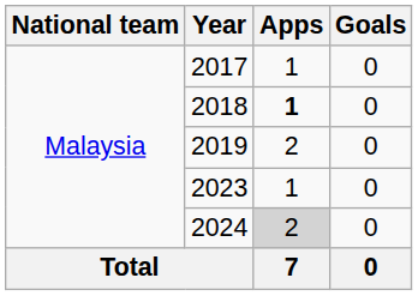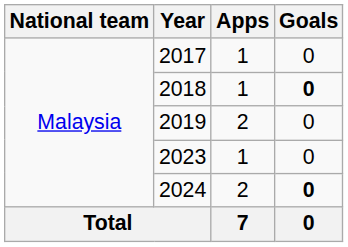2018 | Apps: bold -> normal
2018 | Goals: normal -> bold
2024 | Apps: lightgrey background -> no background
2024 | Goals: normal -> bold
